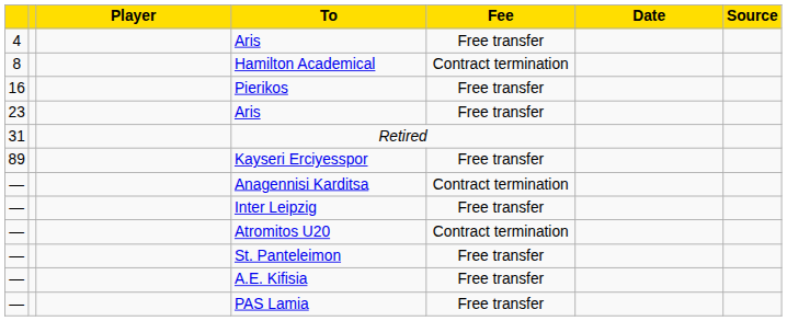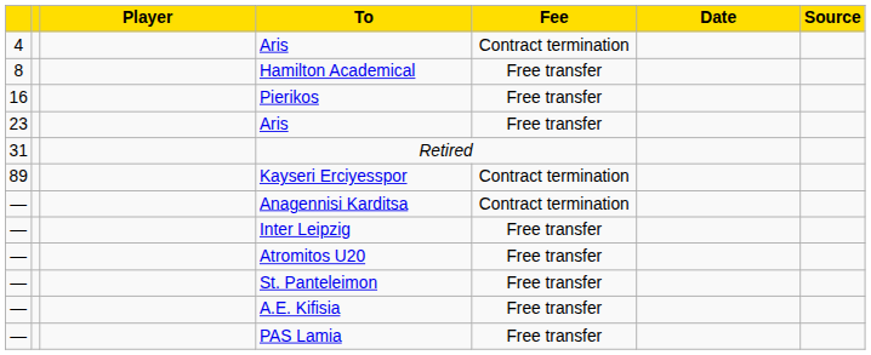4 / Aris | Fee: Free transfer -> Contract termination
Hamilton Academical | Fee: Contract termination -> Free transfer
Kayseri Erciyesspor | Fee: Free transfer -> Contract termination
Atromitos U20 | Fee: Contract termination -> Free transfer
